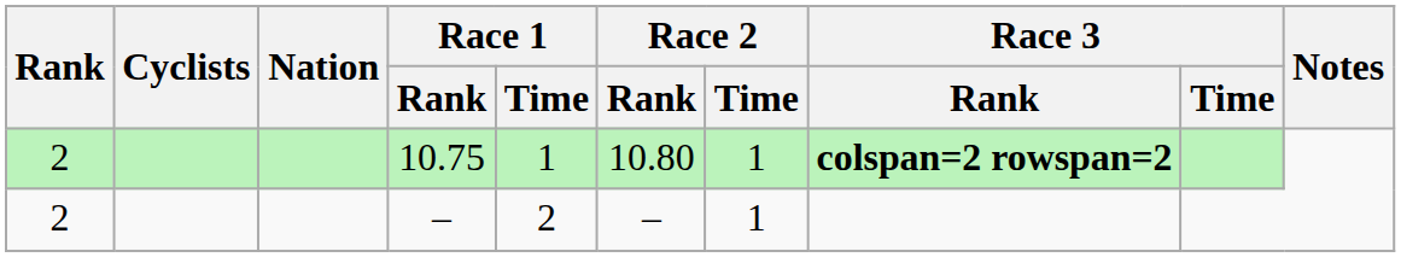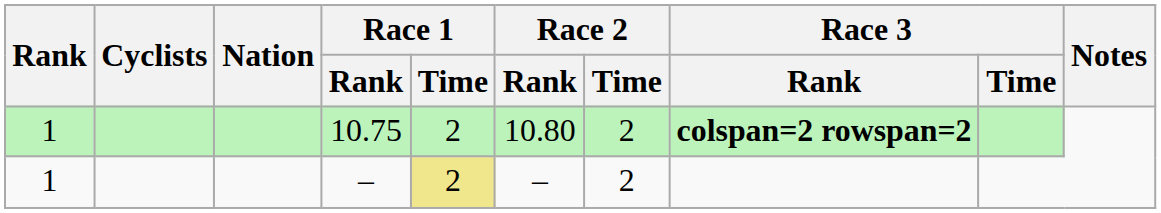row 3 | Rank: 2 -> 1
row 3 | Race 1 / Time: 1 -> 2
row 3 | Race 2 / Time: 1 -> 2
row 4 | Rank: 2 -> 1
row 4 | Race 1 / Time: no background -> khaki background
row 4 | Race 2 / Time: 1 -> 2
